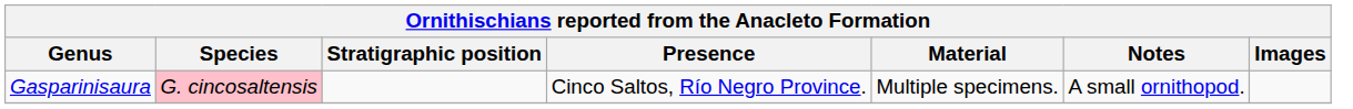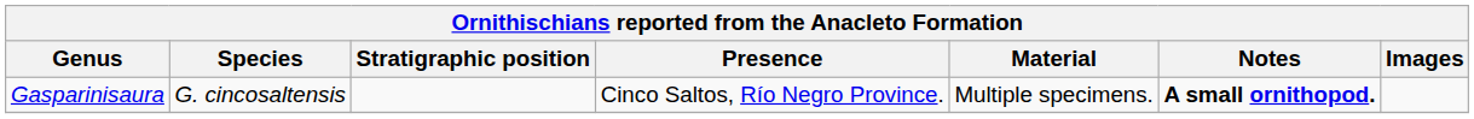Gasparinisaura | Species: pink background -> no background
Gasparinisaura | Notes: normal -> bold
